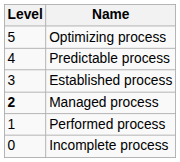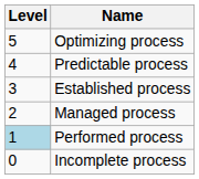Managed process | Level: bold -> normal
Performed process | Level: no background -> lightblue background
